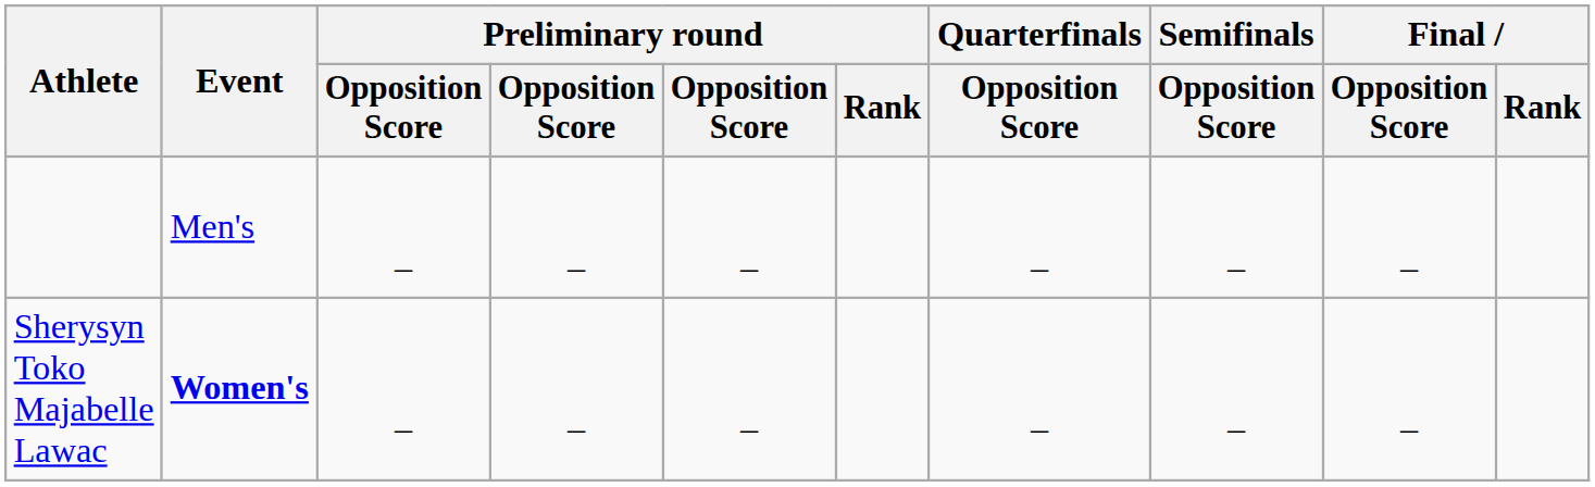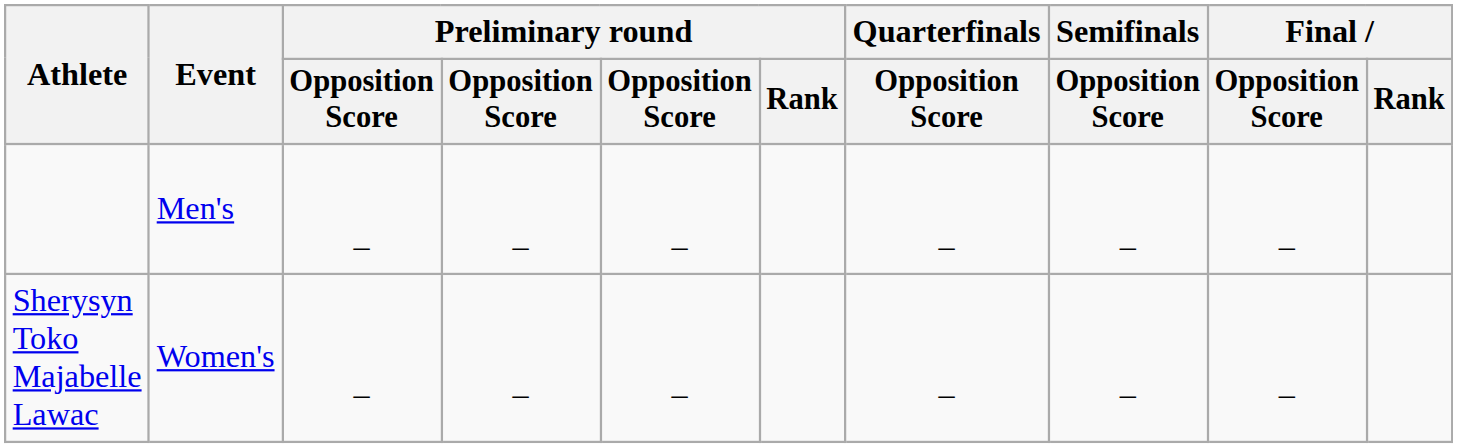Sherysyn Toko Majabelle Lawac | Event: bold -> normal
